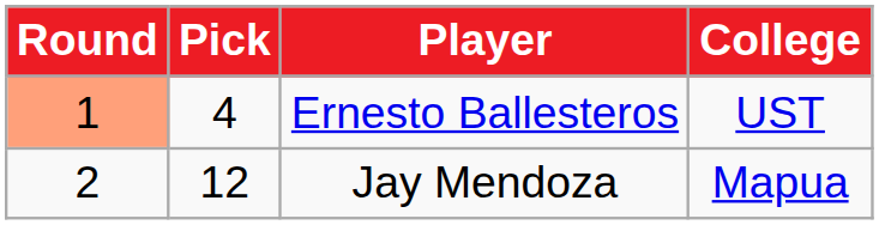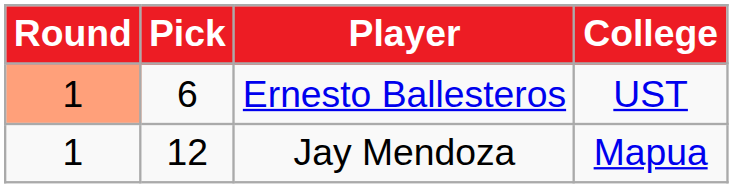Ernesto Ballesteros | Pick: 4 -> 6
Jay Mendoza | Round: 2 -> 1
